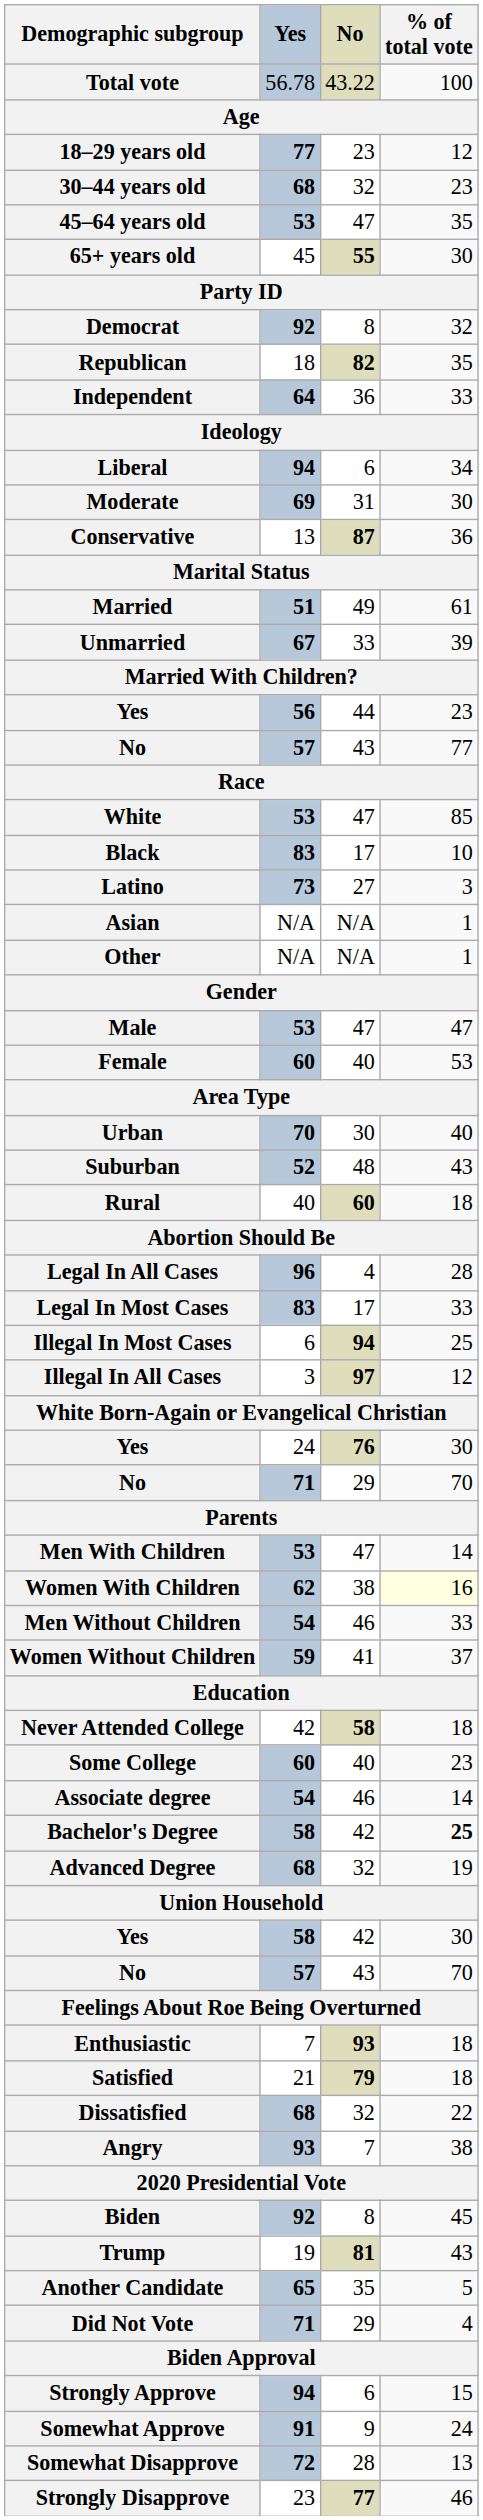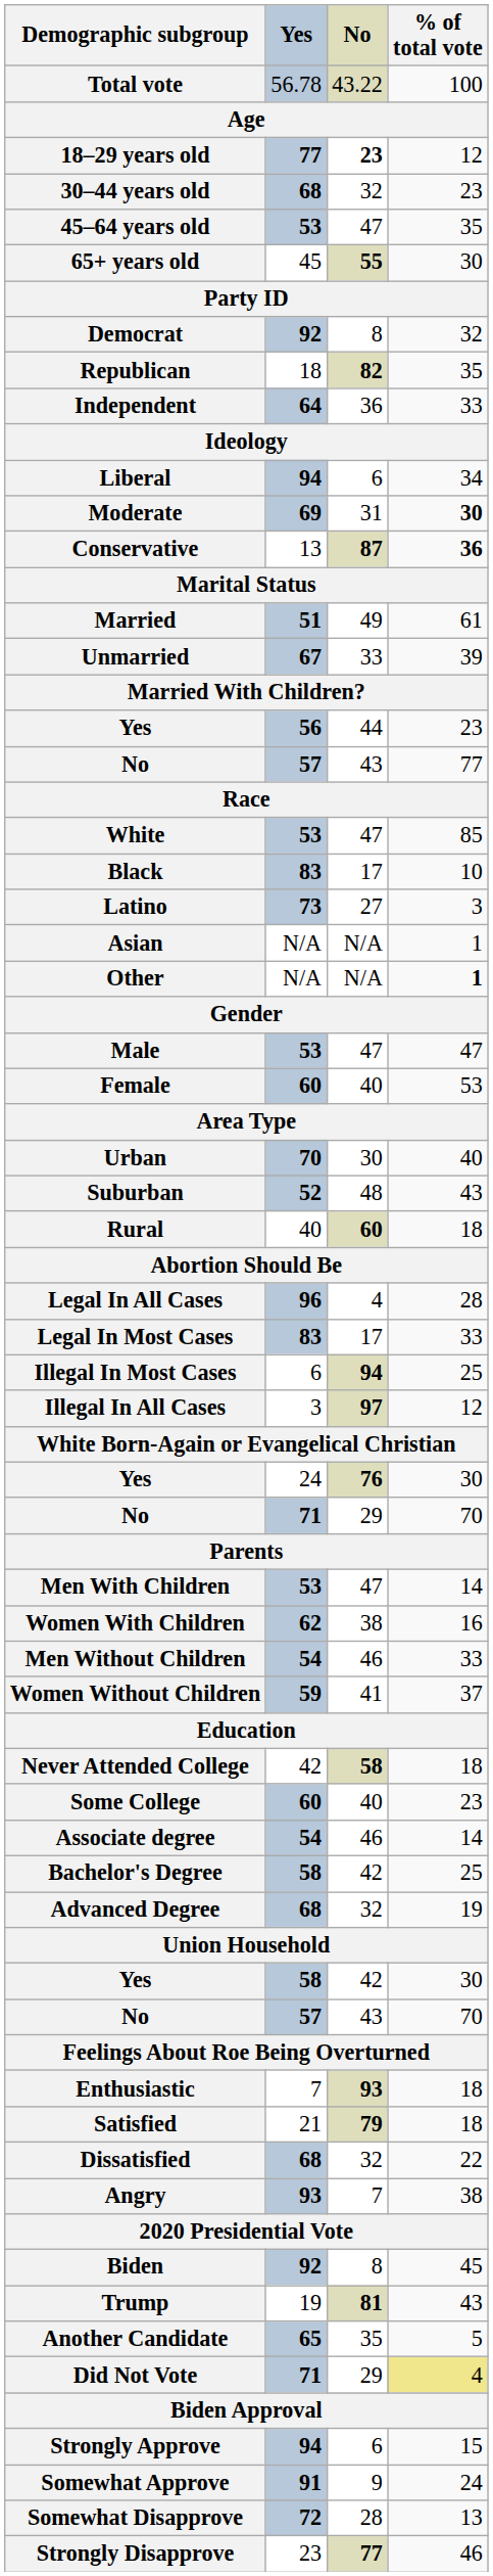18–29 years old | No: normal -> bold
Moderate | % of total vote: normal -> bold
Conservative | % of total vote: normal -> bold
Other | % of total vote: normal -> bold
Women With Children | % of total vote: lightyellow background -> no background
Bachelor's Degree | % of total vote: bold -> normal
Did Not Vote | % of total vote: no background -> khaki background
